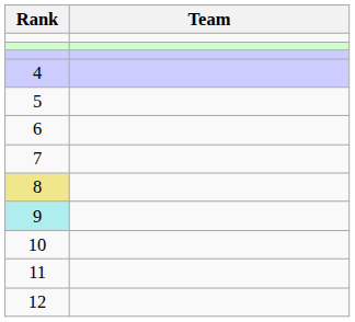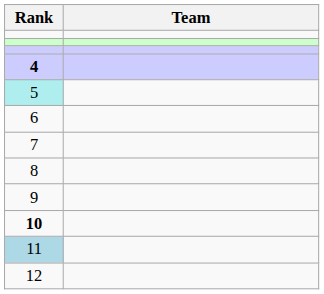row 5 | Rank: normal -> bold
row 6 | Rank: no background -> paleturquoise background
row 9 | Rank: khaki background -> no background
row 10 | Rank: paleturquoise background -> no background
row 11 | Rank: normal -> bold
row 12 | Rank: no background -> lightblue background
